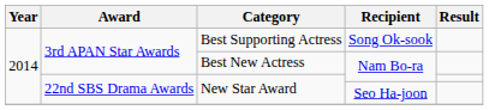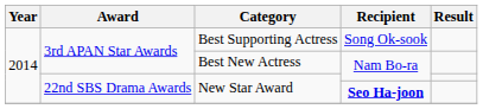New Star Award / Seo Ha-joon | Recipient: normal -> bold
